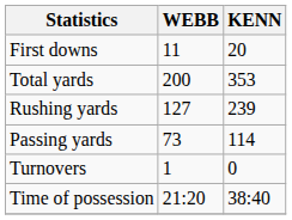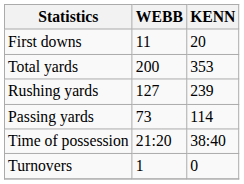rows swapped: Turnovers <-> Time of possession
